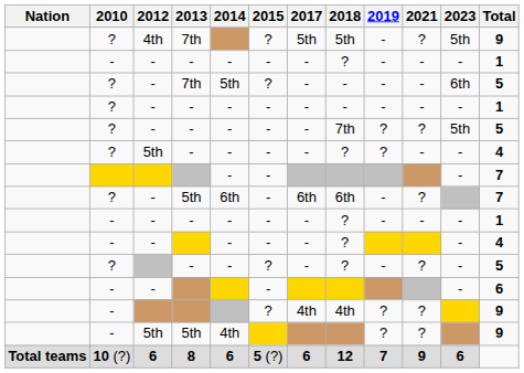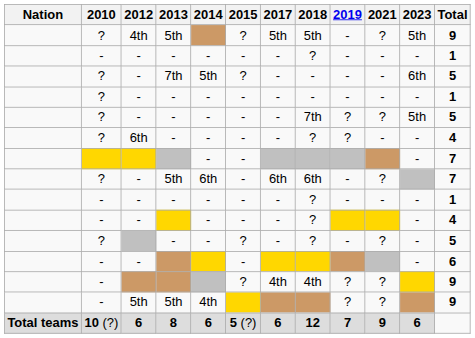row 2 | 2013: 7th -> 5th
row 7 | 2012: 5th -> 6th
